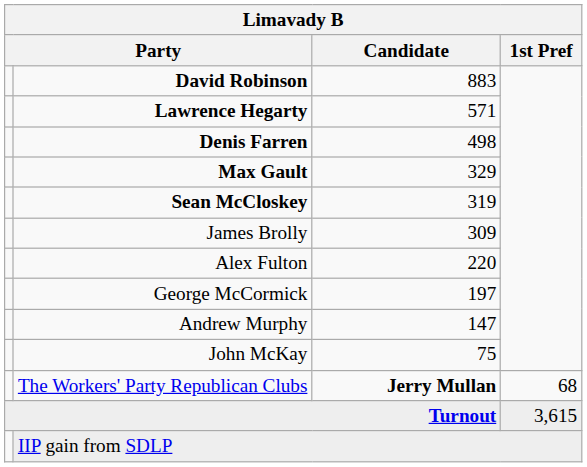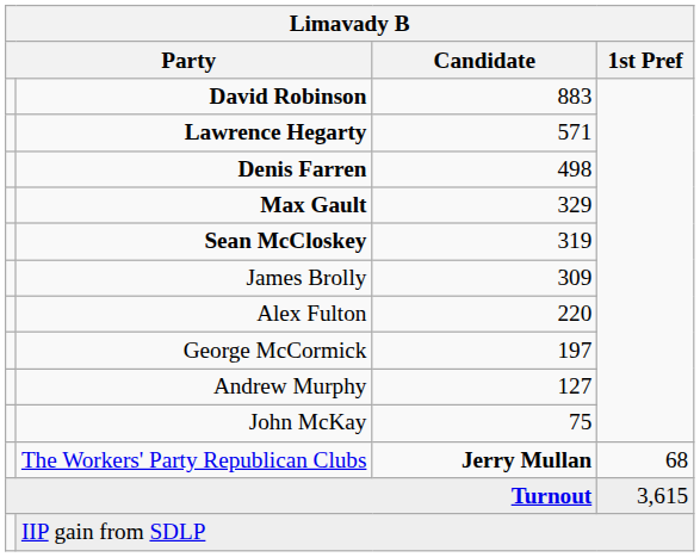Andrew Murphy | Candidate: 147 -> 127
